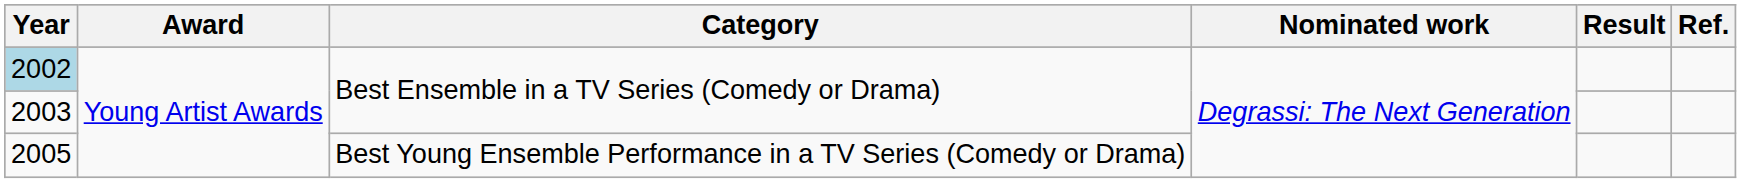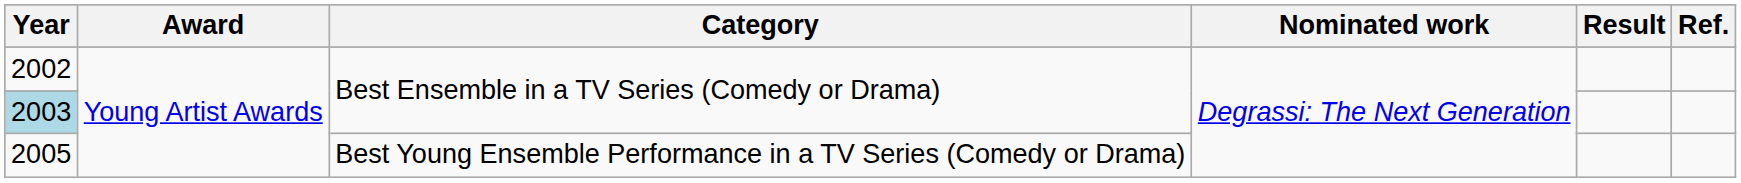2002 | Year: lightblue background -> no background
2003 | Year: no background -> lightblue background
